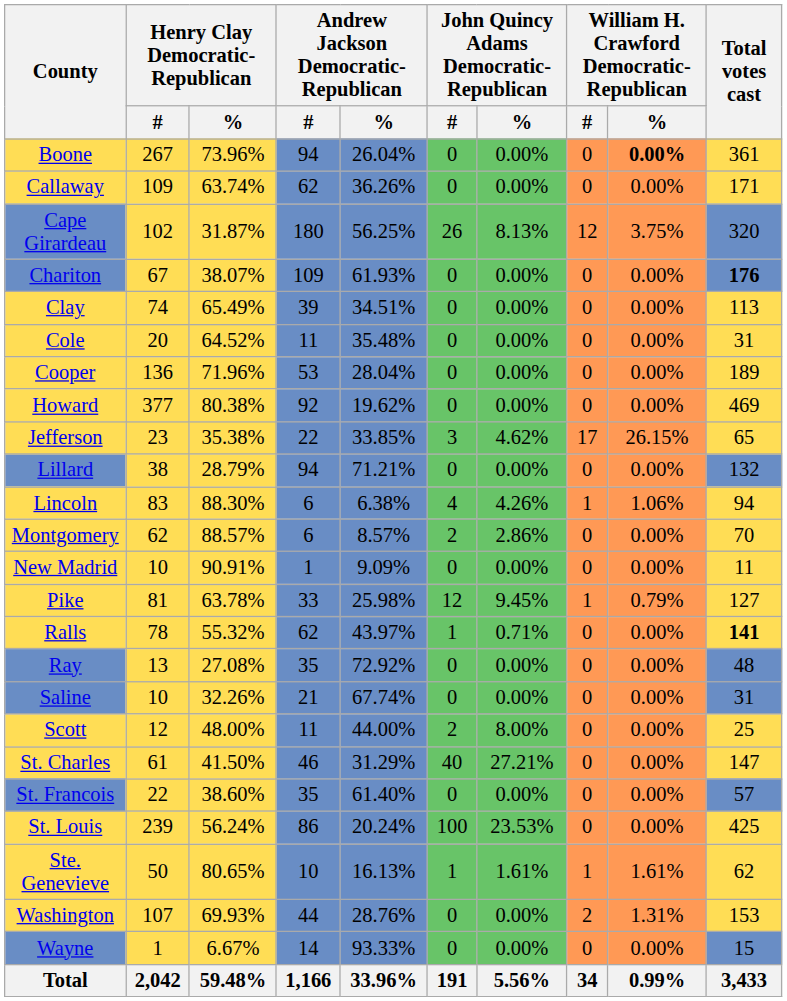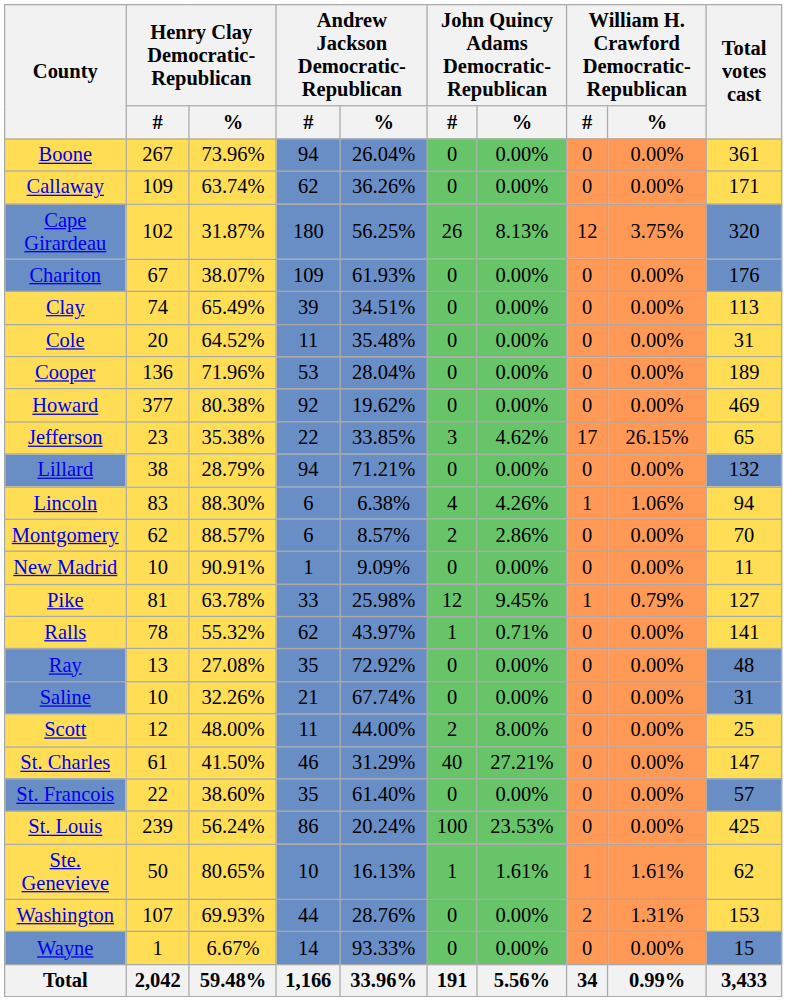Boone | William H. Crawford Democratic-Republican / %: bold -> normal
Chariton | Total votes cast: bold -> normal
Ralls | Total votes cast: bold -> normal
